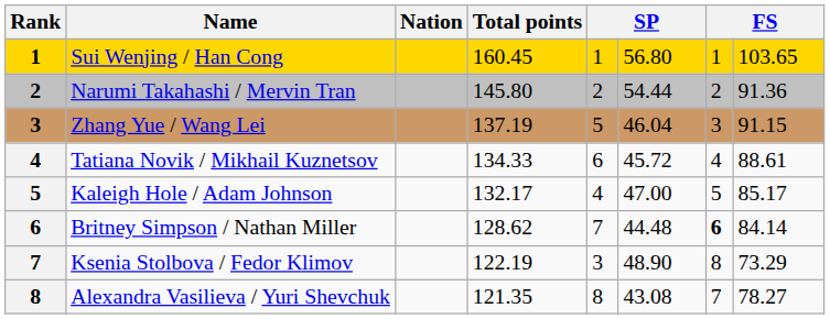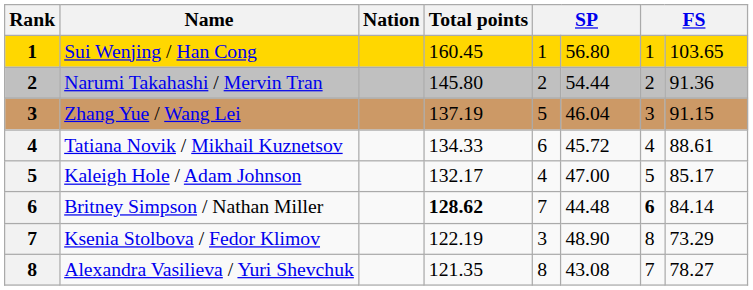Britney Simpson / Nathan Miller | Total points: normal -> bold
